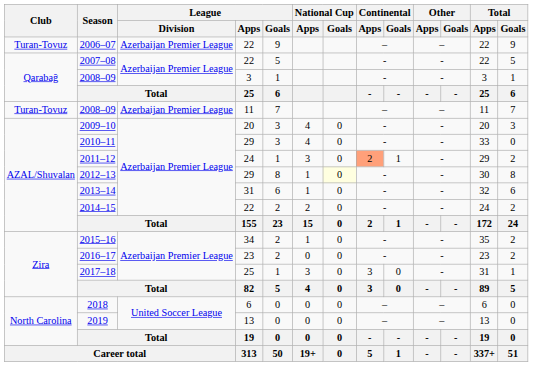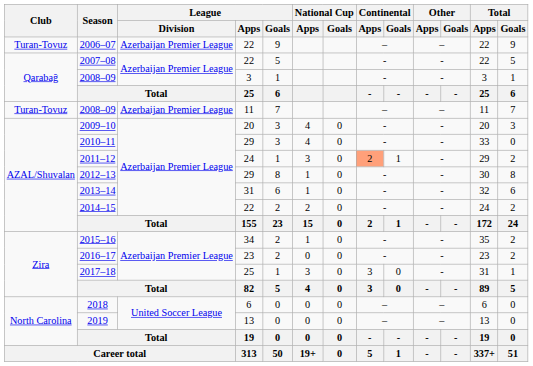2012–13 | National Cup / Goals: lightyellow background -> no background
